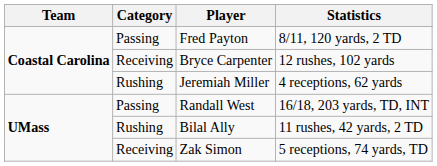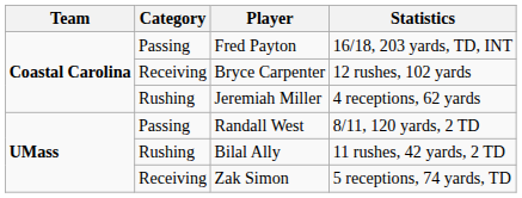Fred Payton | Statistics: 8/11, 120 yards, 2 TD -> 16/18, 203 yards, TD, INT
Randall West | Statistics: 16/18, 203 yards, TD, INT -> 8/11, 120 yards, 2 TD
